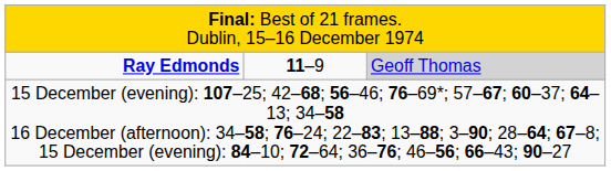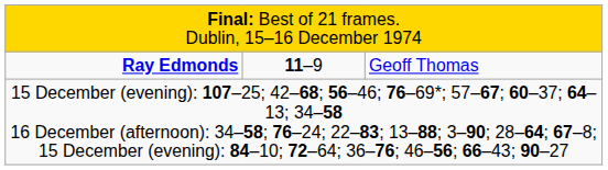Ray Edmonds | column 3: lightgrey background -> no background
